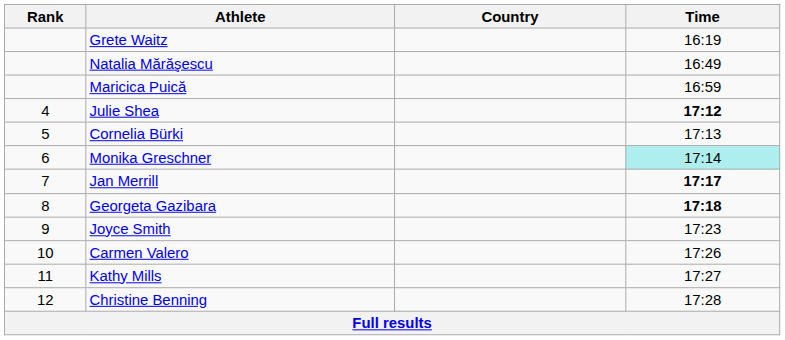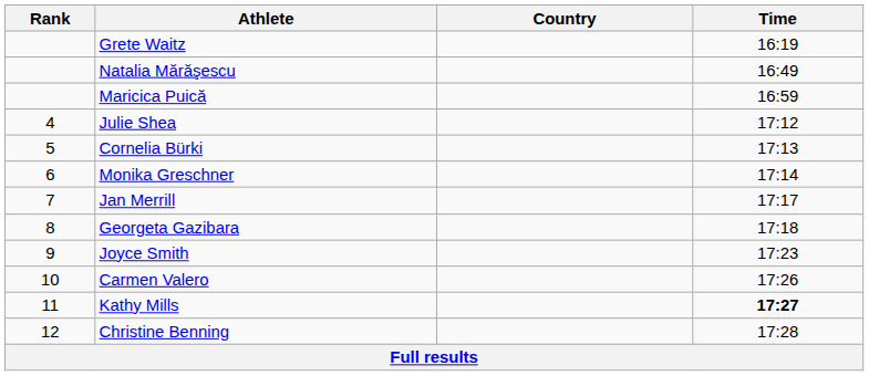Julie Shea | Time: bold -> normal
Monika Greschner | Time: paleturquoise background -> no background
Jan Merrill | Time: bold -> normal
Georgeta Gazibara | Time: bold -> normal
Kathy Mills | Time: normal -> bold
